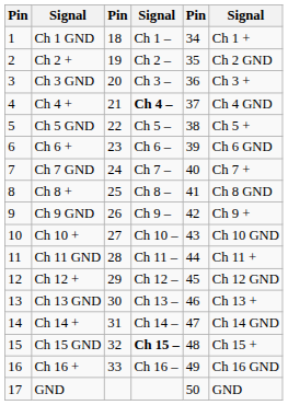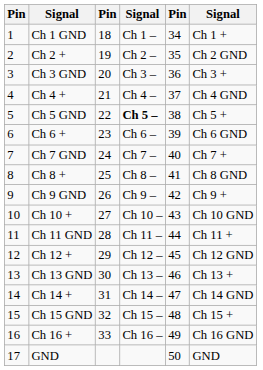Ch 4 + | column 4: bold -> normal
Ch 5 GND | column 4: normal -> bold
Ch 15 GND | column 4: bold -> normal
